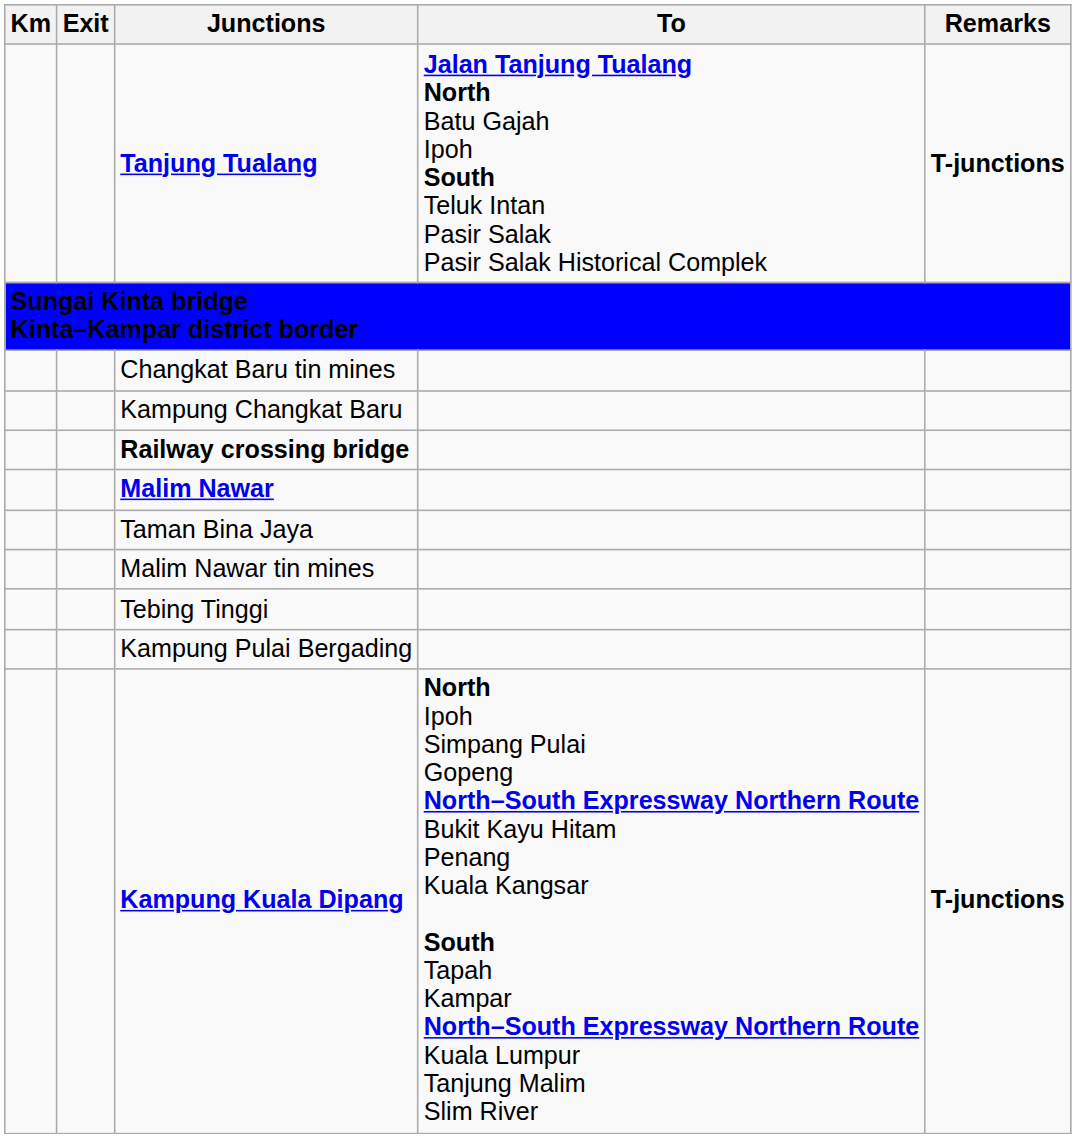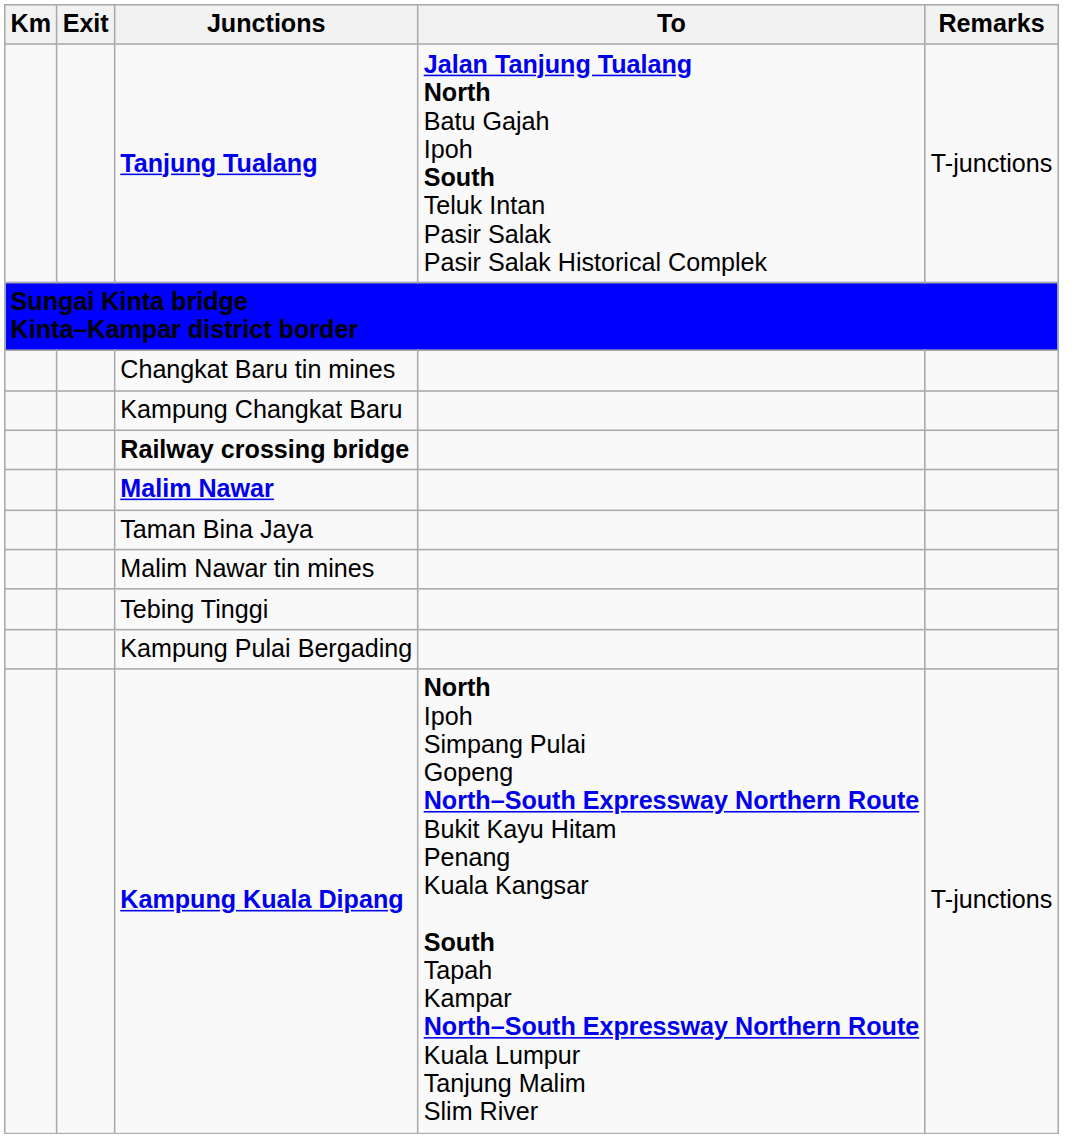Tanjung Tualang | Remarks: bold -> normal
Kampung Kuala Dipang | Remarks: bold -> normal
